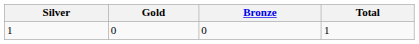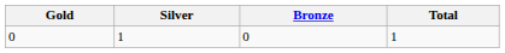columns swapped: Gold <-> Silver
